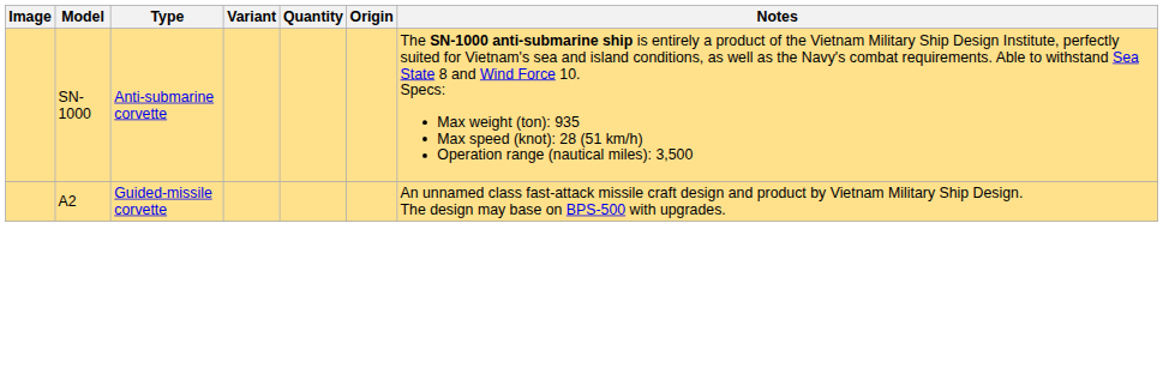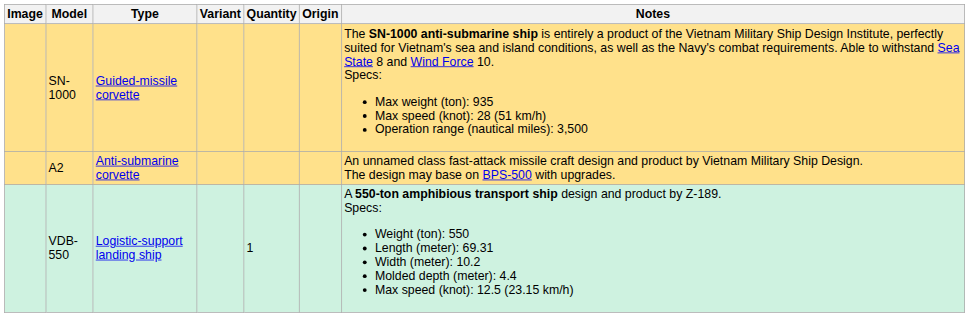SN-1000 | Type: Anti-submarine corvette -> Guided-missile corvette
A2 | Type: Guided-missile corvette -> Anti-submarine corvette
+ row: VDB-550 | Logistic-support landing ship | 1 | A 550-ton amphibious transport ship design and product by Z-189. Specs: Weight (ton): 550 Length (meter): 69.31 Width (meter): 10.2 Molded depth (meter): 4.4 Max speed (knot): 12.5 (23.15 km/h)
